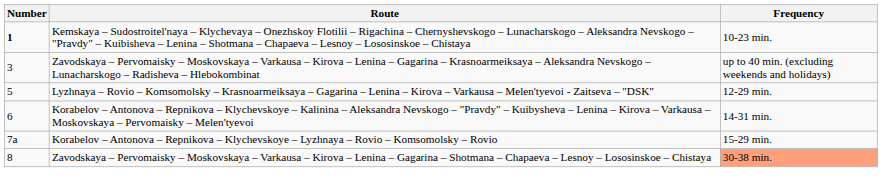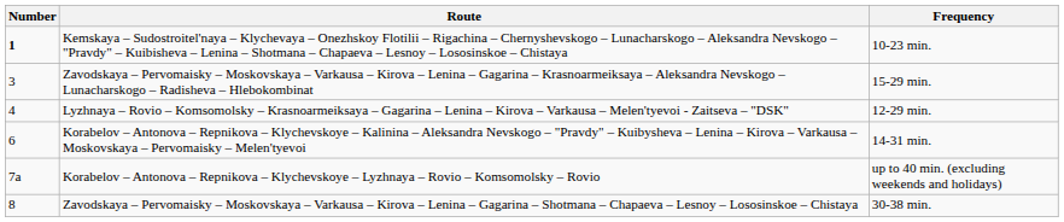row 3 | Frequency: up to 40 min. (excluding weekends and holidays) -> 15-29 min.
row 4 | Number: 5 -> 4
row 6 | Frequency: 15-29 min. -> up to 40 min. (excluding weekends and holidays)
row 7 | Frequency: lightsalmon background -> no background
